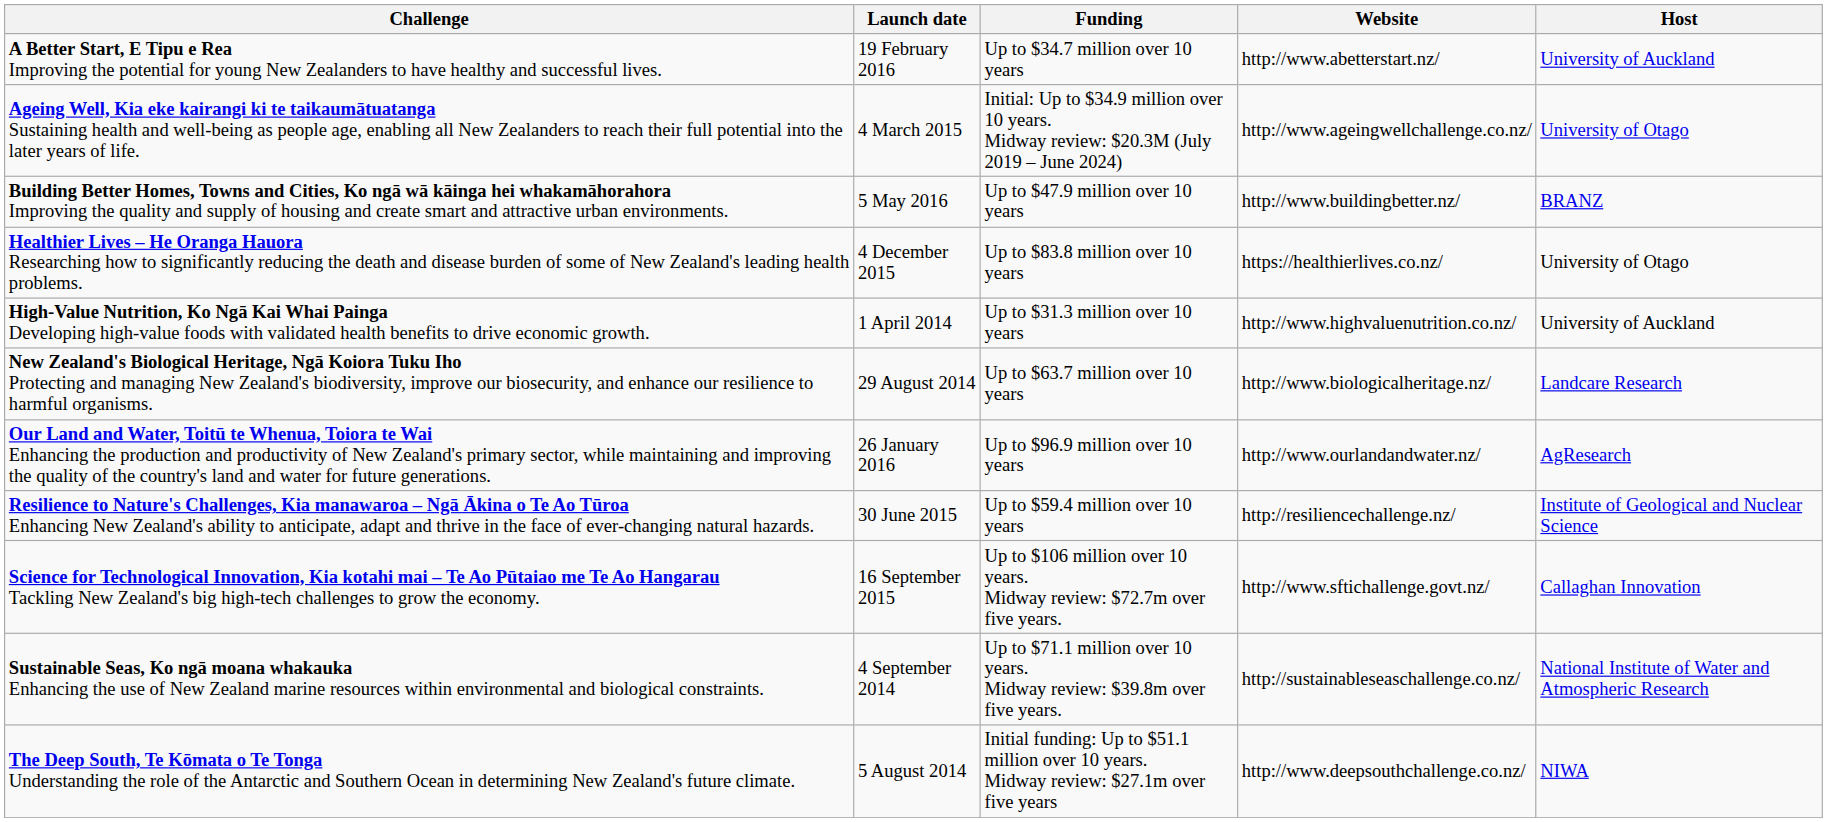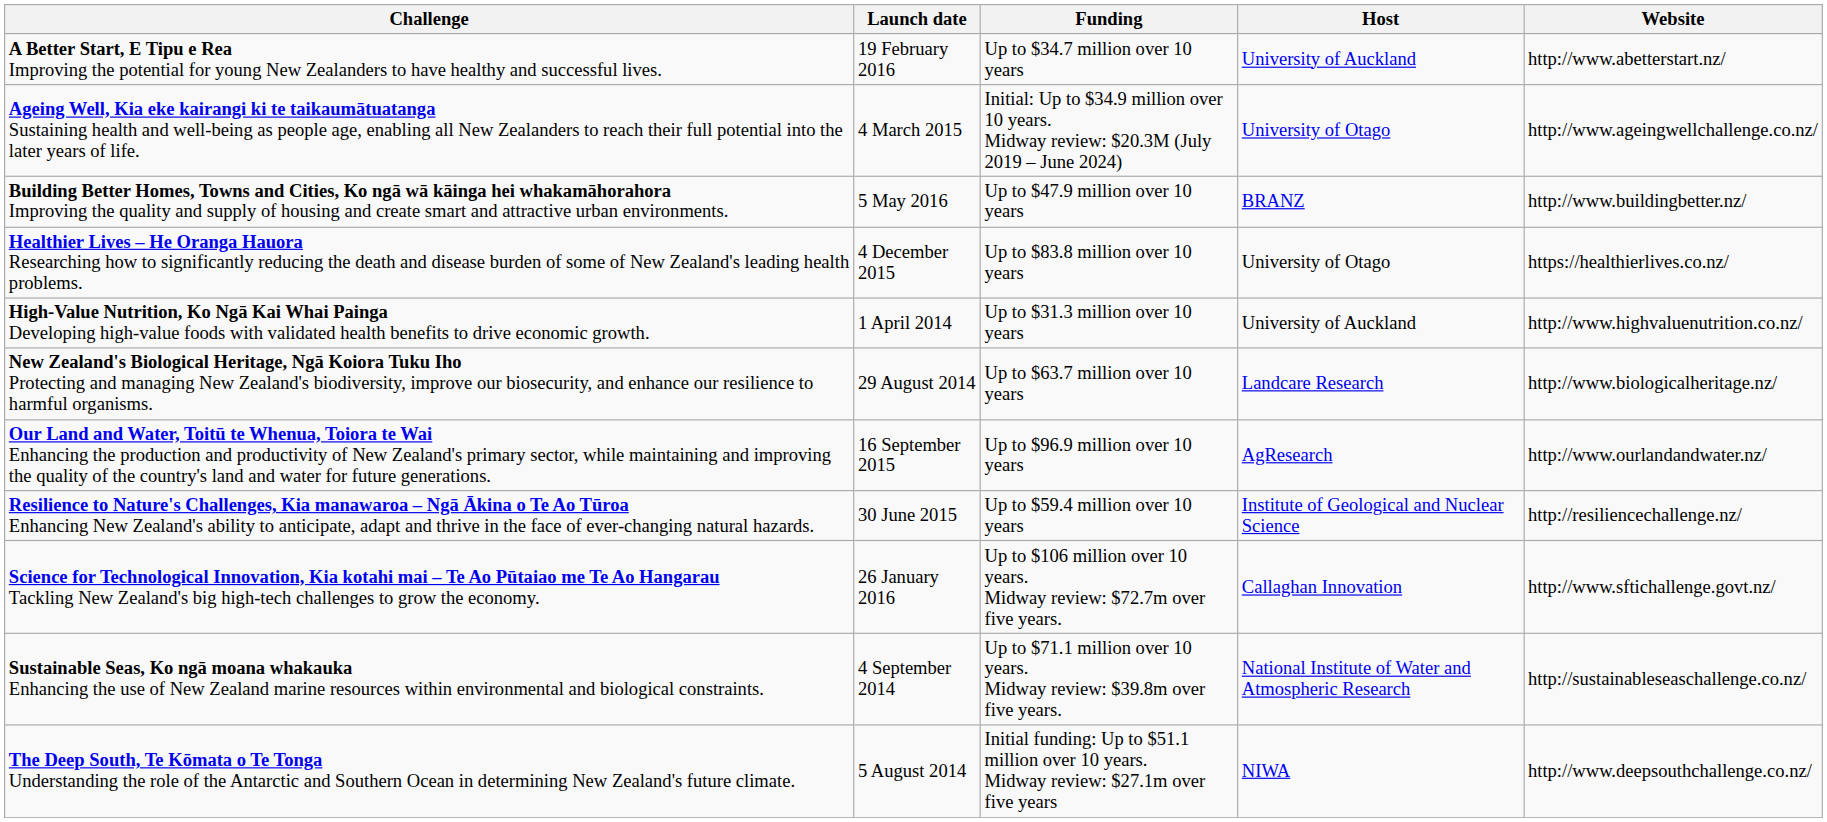columns swapped: Host <-> Website
row 8 | Launch date: 26 January 2016 -> 16 September 2015
row 10 | Launch date: 16 September 2015 -> 26 January 2016
